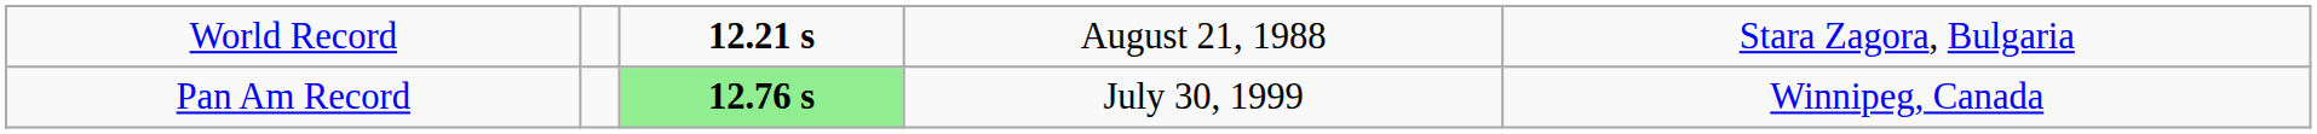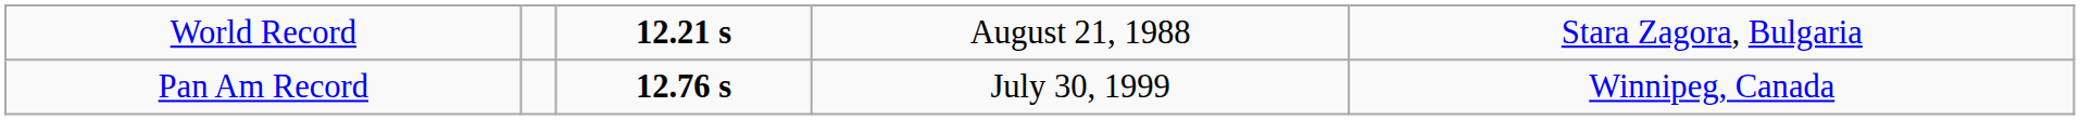Pan Am Record | column 3: lightgreen background -> no background
